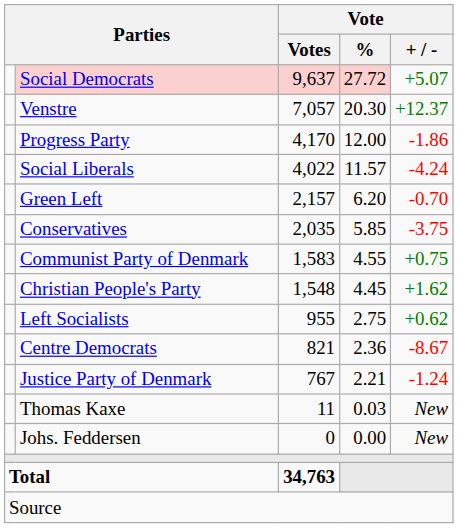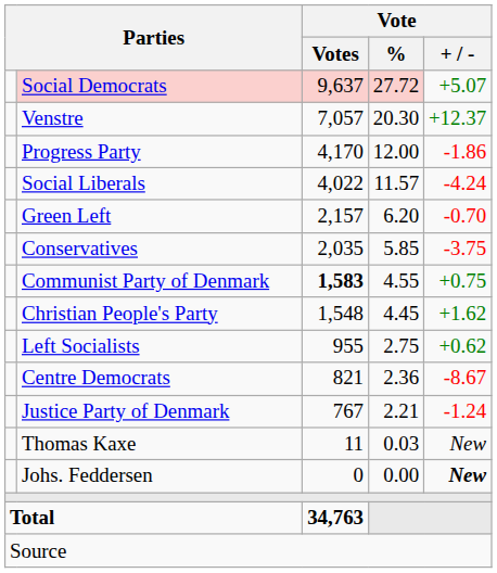Communist Party of Denmark | Vote / Votes: normal -> bold
Johs. Feddersen | Vote / + / -: normal -> bold
